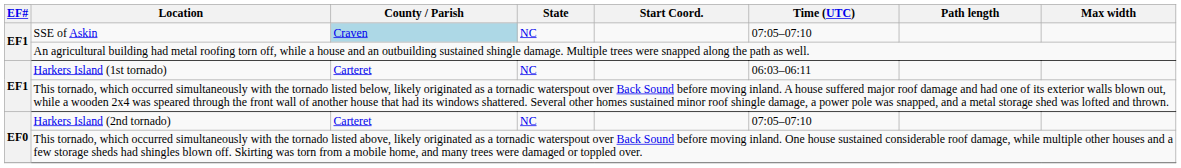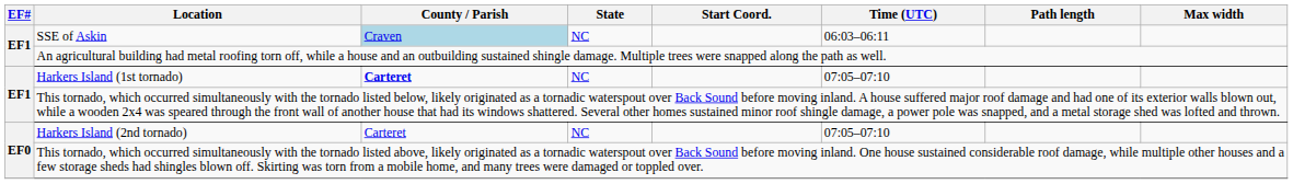SSE of Askin | Time (UTC): 07:05–07:10 -> 06:03–06:11
Harkers Island (1st tornado) | County / Parish: normal -> bold
Harkers Island (1st tornado) | Time (UTC): 06:03–06:11 -> 07:05–07:10
